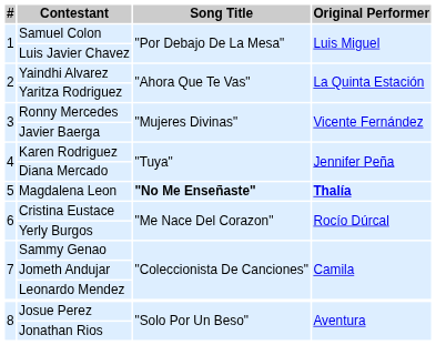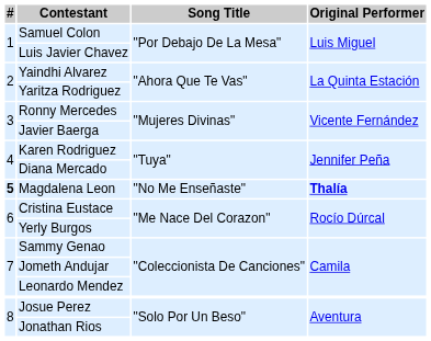Magdalena Leon | #: normal -> bold
Magdalena Leon | Song Title: bold -> normal
